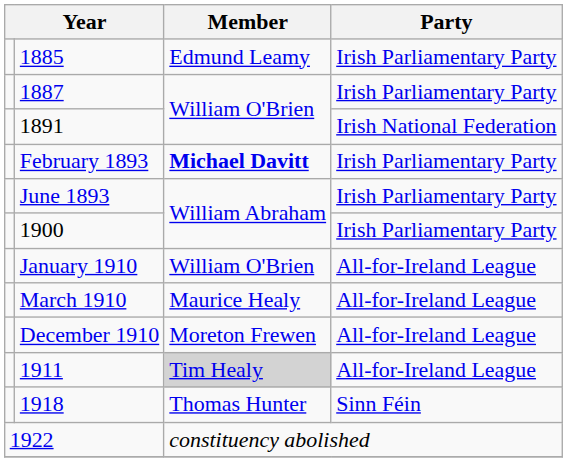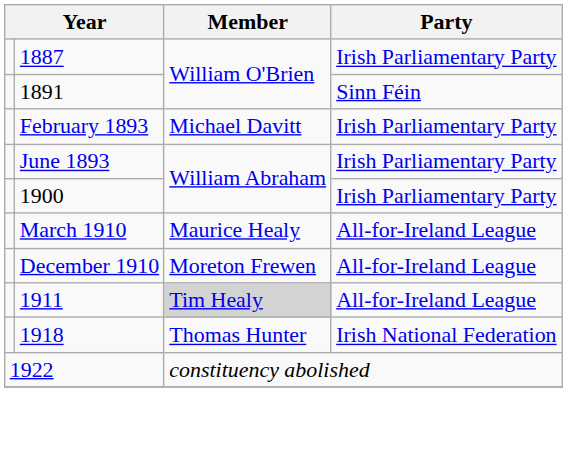- row: 1885 | Edmund Leamy | Irish Parliamentary Party
1891 | Party: Irish National Federation -> Sinn Féin
February 1893 | Member: bold -> normal
- row: January 1910 | William O'Brien | All-for-Ireland League
1918 | Party: Sinn Féin -> Irish National Federation
